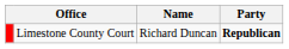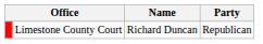Limestone County Court | Party: bold -> normal
